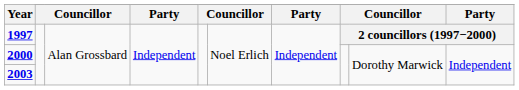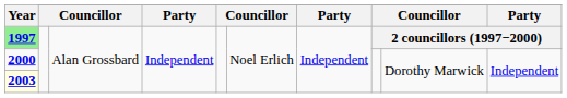1997 | Year: no background -> lightgreen background
2003 | Year: no background -> lightyellow background
